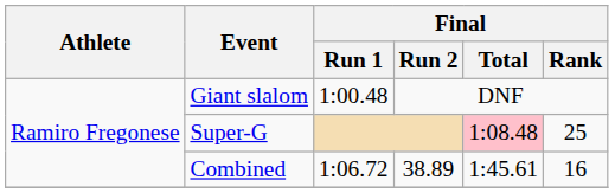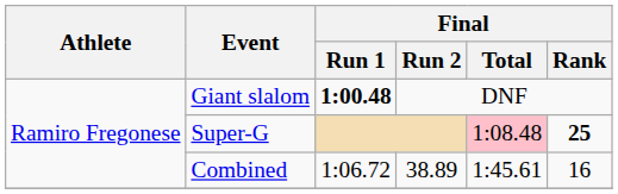Giant slalom | Final / Run 1: normal -> bold
Super-G | Final / Rank: normal -> bold
